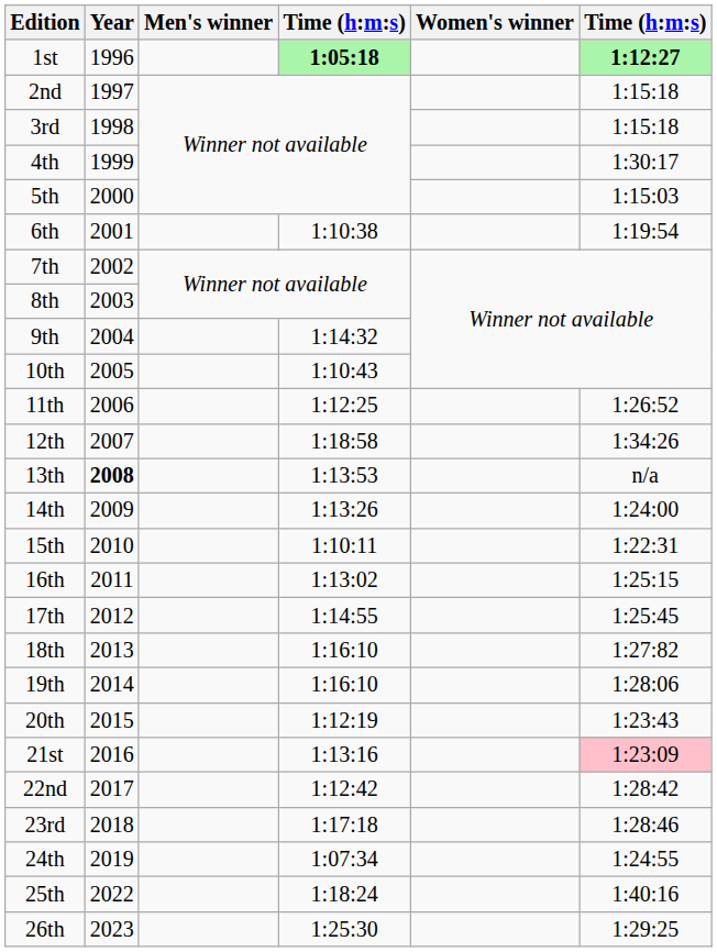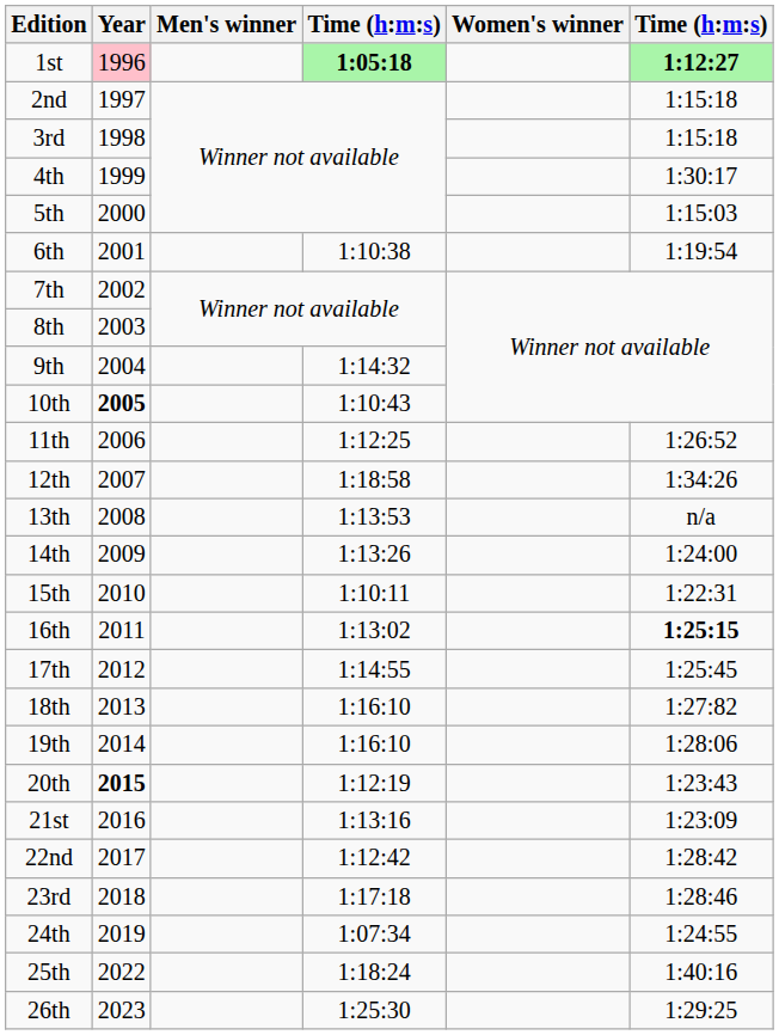1st | Year: no background -> pink background
10th | Year: normal -> bold
13th | Year: bold -> normal
16th | column 6: normal -> bold
20th | Year: normal -> bold
21st | column 6: pink background -> no background
